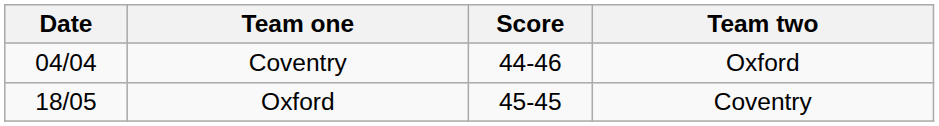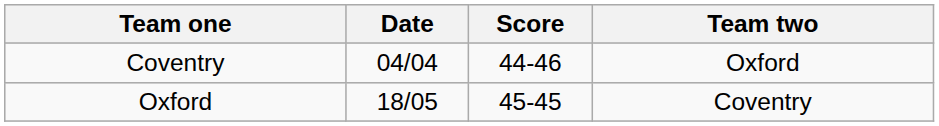columns swapped: Date <-> Team one
